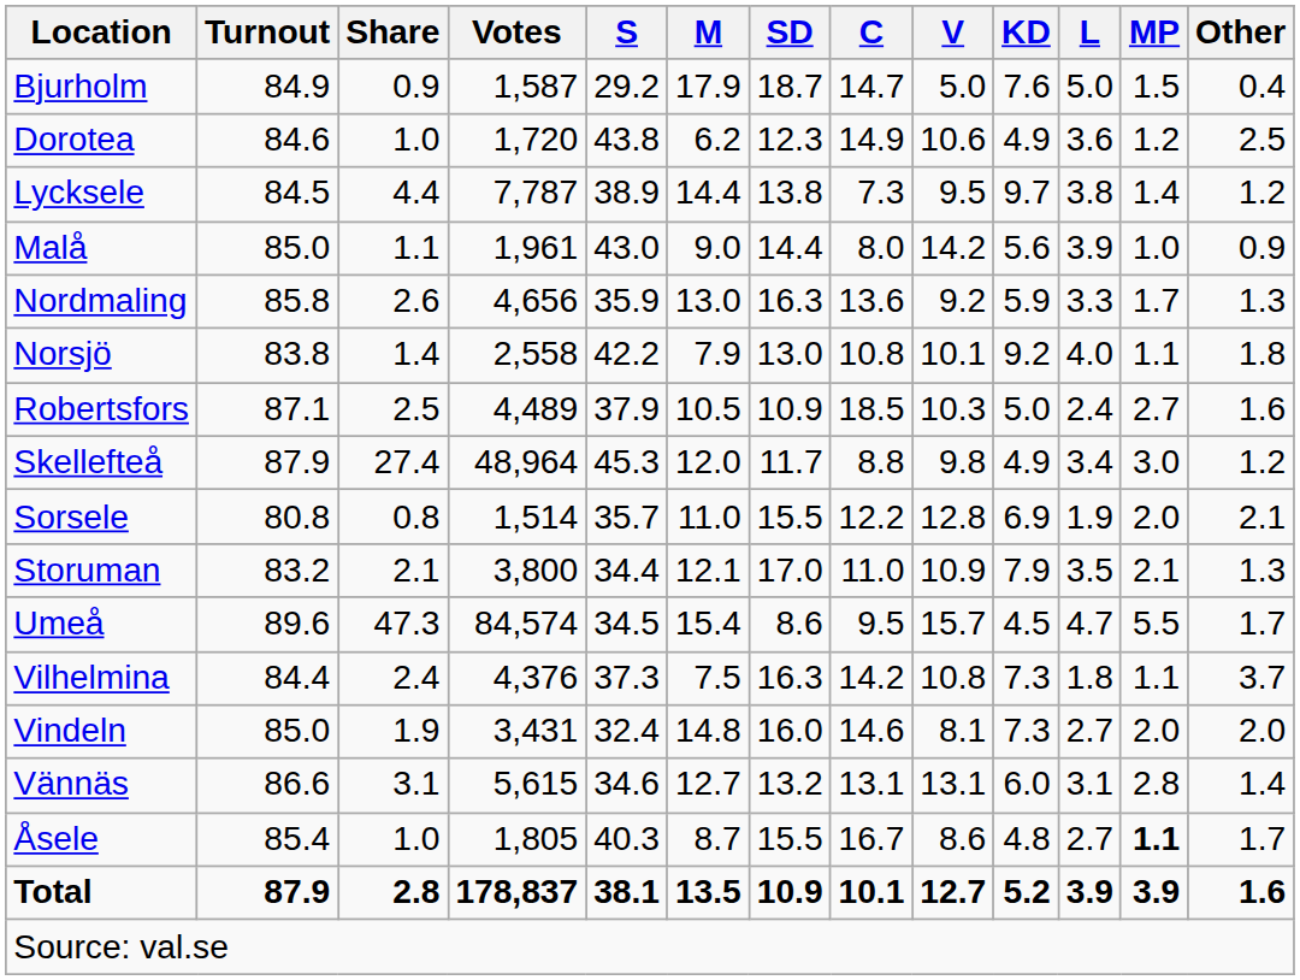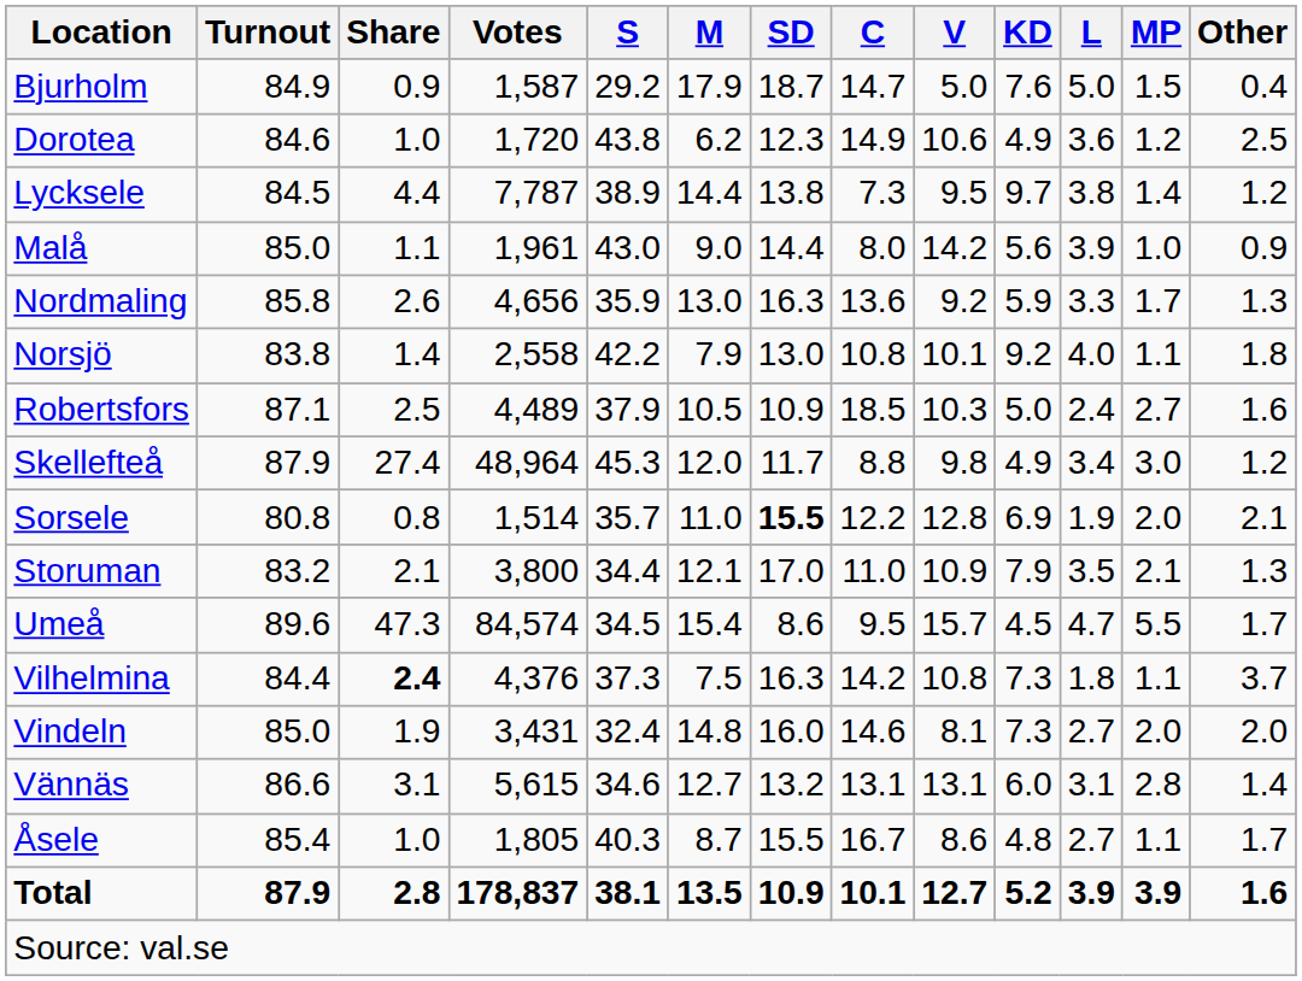Sorsele | SD: normal -> bold
Vilhelmina | Share: normal -> bold
Åsele | MP: bold -> normal
